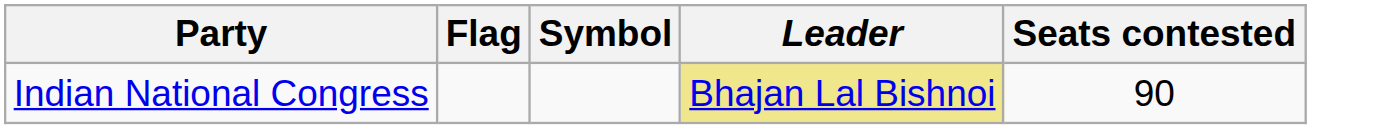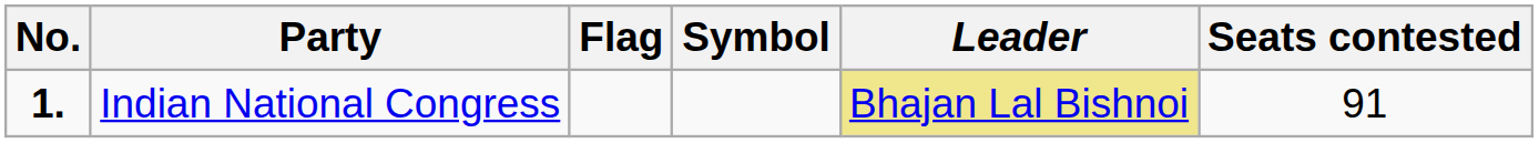+ column: No. | 1.
Indian National Congress | Seats contested: 90 -> 91
